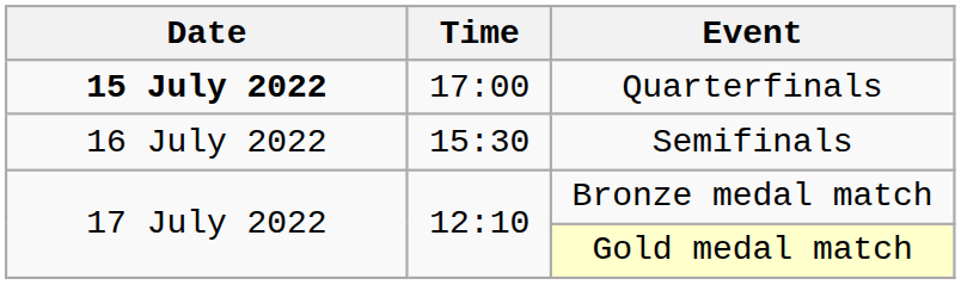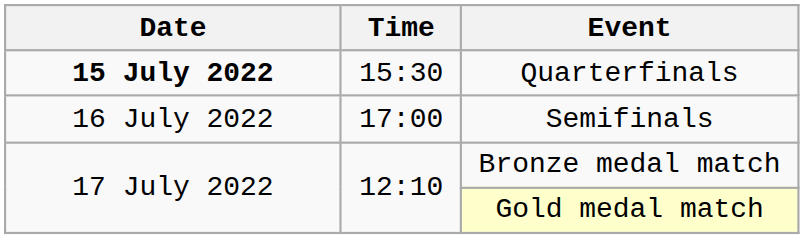Quarterfinals | Time: 17:00 -> 15:30
Semifinals | Time: 15:30 -> 17:00
